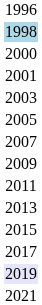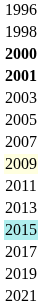1998 | column 1: lightblue background -> no background
2000 | column 1: normal -> bold
2001 | column 1: normal -> bold
2009 | column 1: no background -> lightyellow background
2015 | column 1: no background -> paleturquoise background
2019 | column 1: lavender background -> no background
